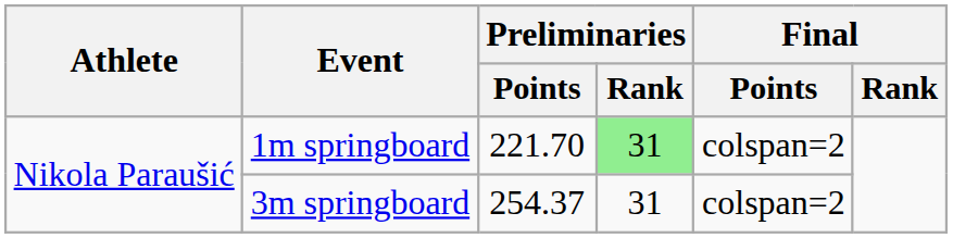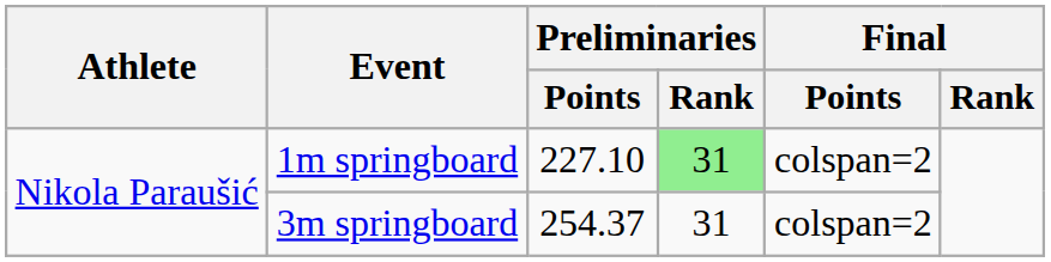1m springboard | Preliminaries / Points: 221.70 -> 227.10
